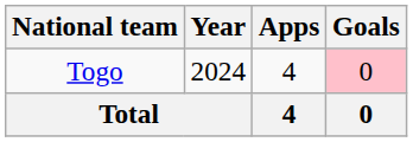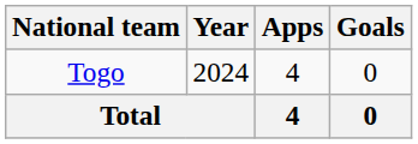Togo | Goals: pink background -> no background
